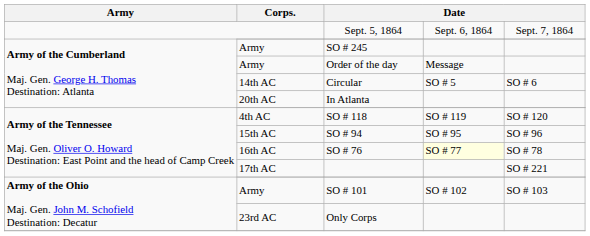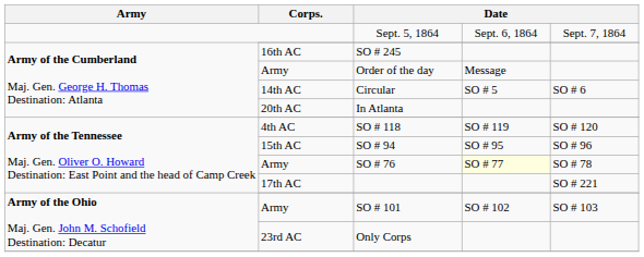SO # 245 | Corps.: Army -> 16th AC
SO # 76 | Corps.: 16th AC -> Army
